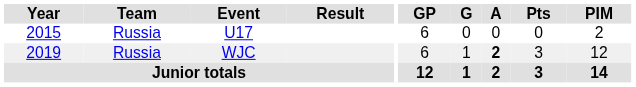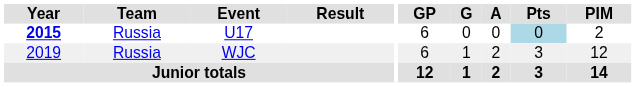U17 | Year: normal -> bold
U17 | Pts: no background -> lightblue background
WJC | A: bold -> normal
